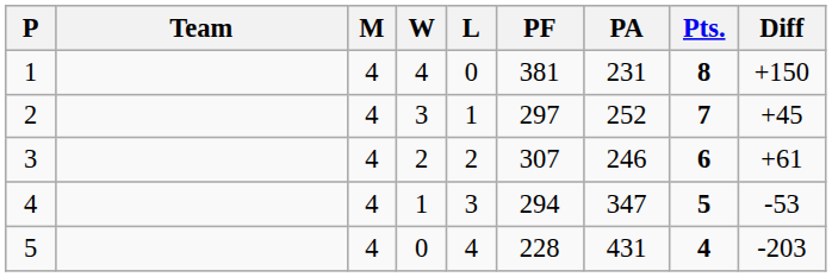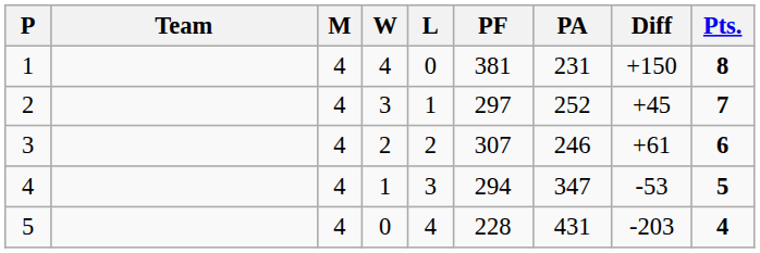columns swapped: Diff <-> Pts.
